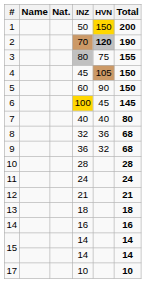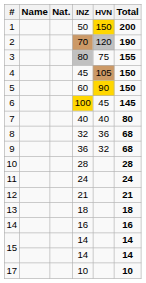2 | HVN: bold -> normal
5 | HVN: no background -> gold background
